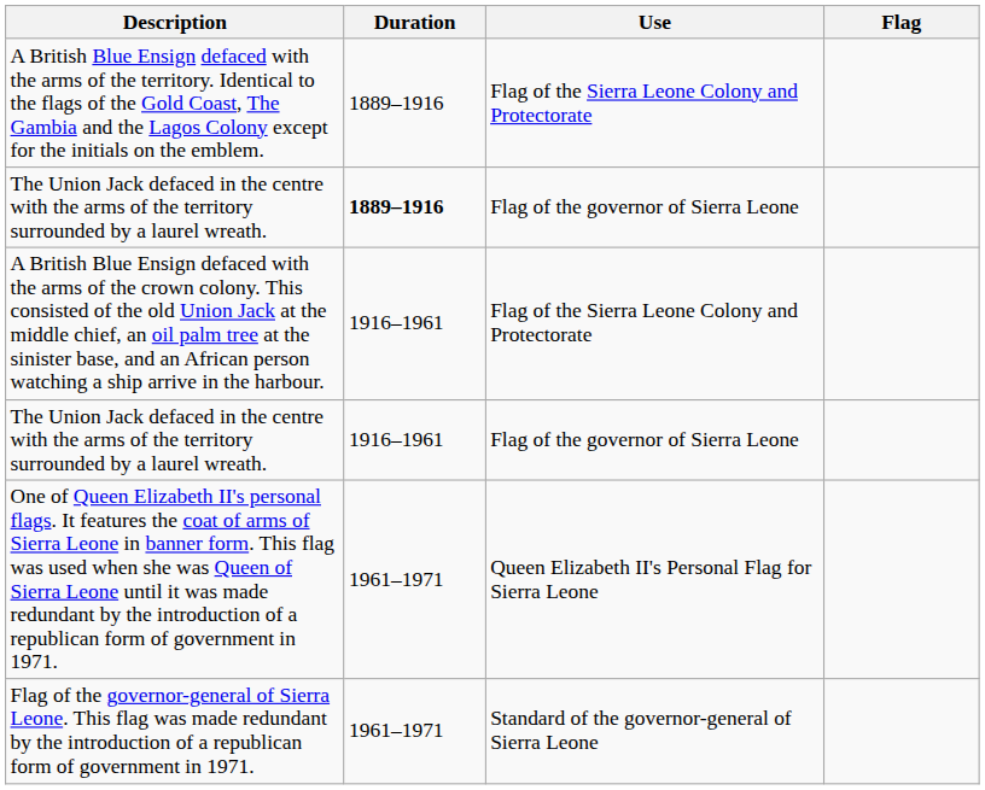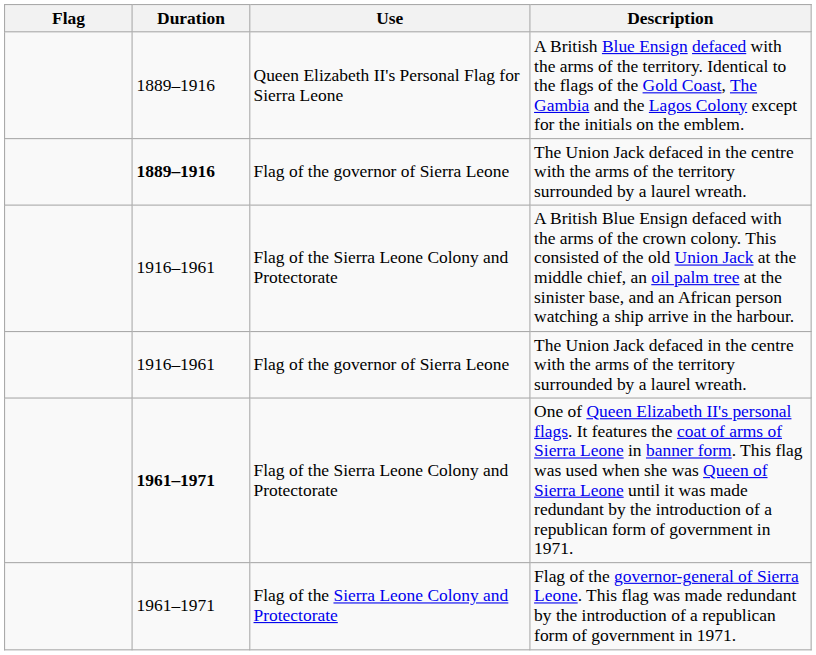columns swapped: Flag <-> Description
row 2 | Use: Flag of the Sierra Leone Colony and Protectorate -> Queen Elizabeth II's Personal Flag for Sierra Leone
row 6 | Duration: normal -> bold
row 6 | Use: Queen Elizabeth II's Personal Flag for Sierra Leone -> Flag of the Sierra Leone Colony and Protectorate
row 7 | Use: Standard of the governor-general of Sierra Leone -> Flag of the Sierra Leone Colony and Protectorate
